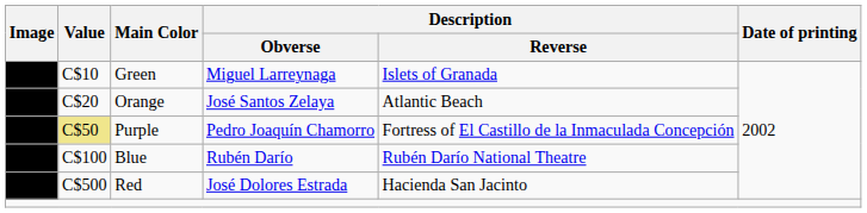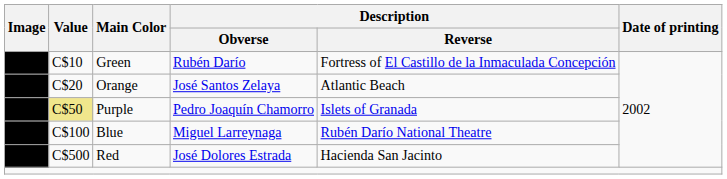Green | Description / Obverse: Miguel Larreynaga -> Rubén Darío
Green | Description / Reverse: Islets of Granada -> Fortress of El Castillo de la Inmaculada Concepción
Purple | Description / Reverse: Fortress of El Castillo de la Inmaculada Concepción -> Islets of Granada
Blue | Description / Obverse: Rubén Darío -> Miguel Larreynaga
